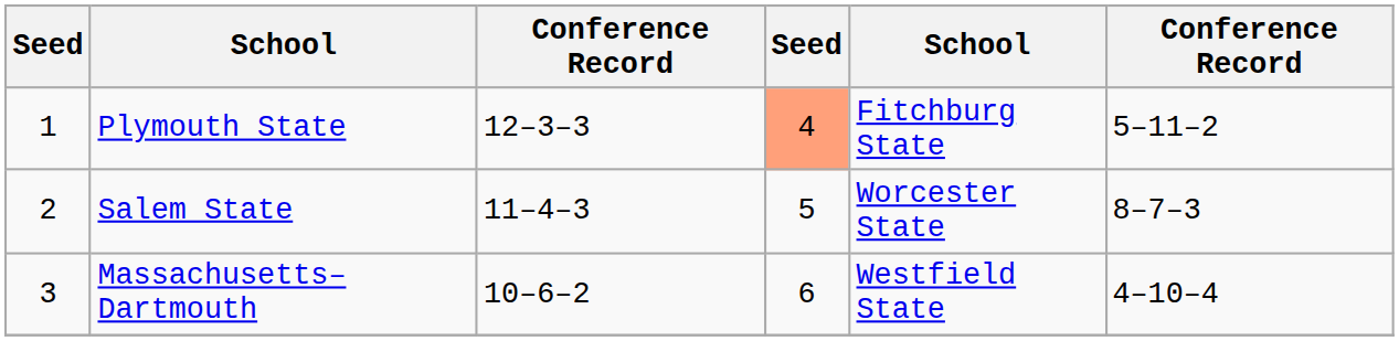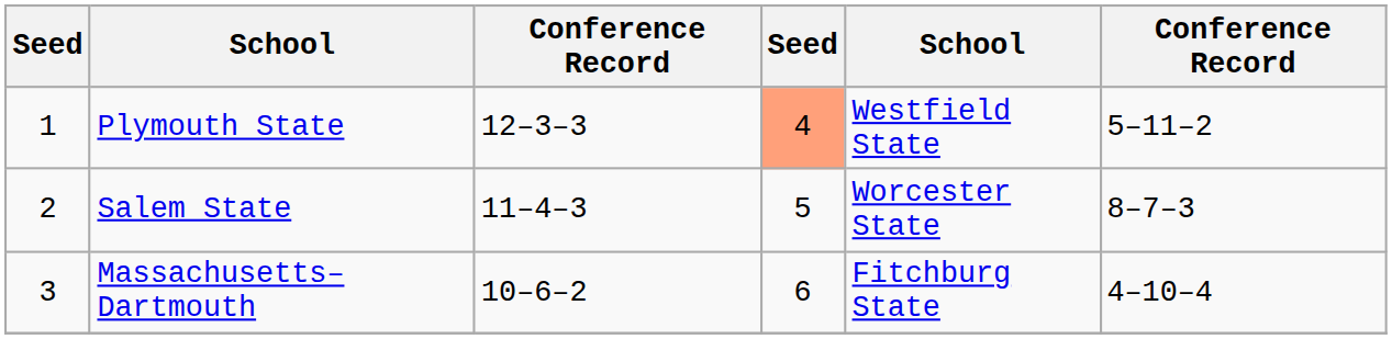Plymouth State | column 5: Fitchburg State -> Westfield State
Massachusetts–Dartmouth | column 5: Westfield State -> Fitchburg State
